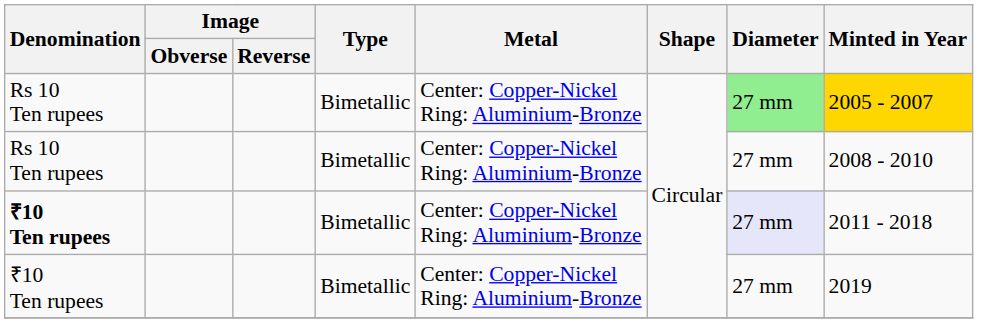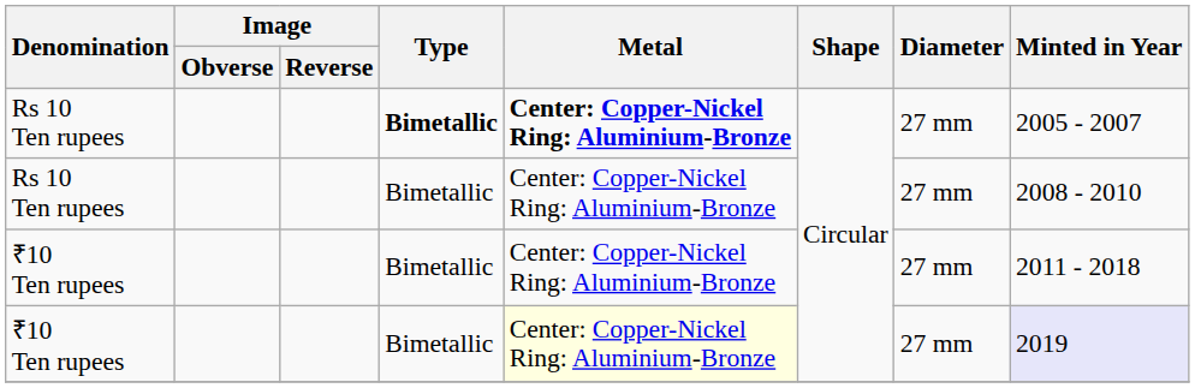row 3 | Type: normal -> bold
row 3 | Metal: normal -> bold
row 3 | Diameter: lightgreen background -> no background
row 3 | Minted in Year: gold background -> no background
row 5 | Denomination: bold -> normal
row 5 | Diameter: lavender background -> no background
row 6 | Metal: no background -> lightyellow background
row 6 | Minted in Year: no background -> lavender background
